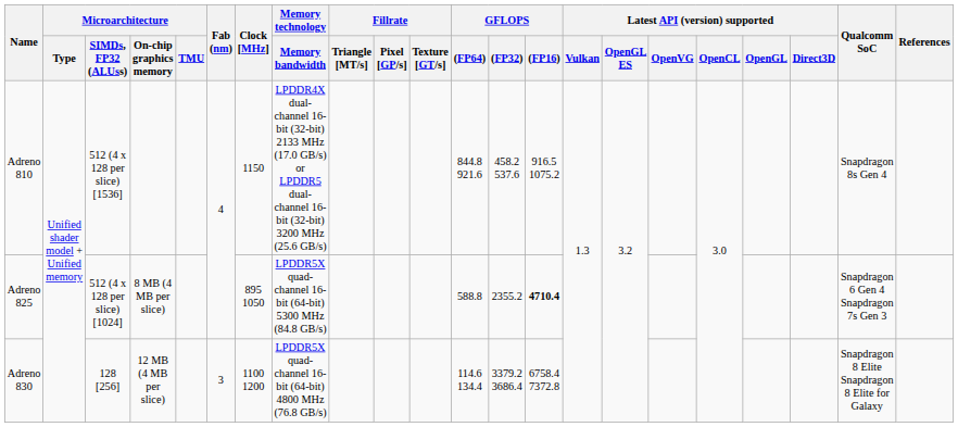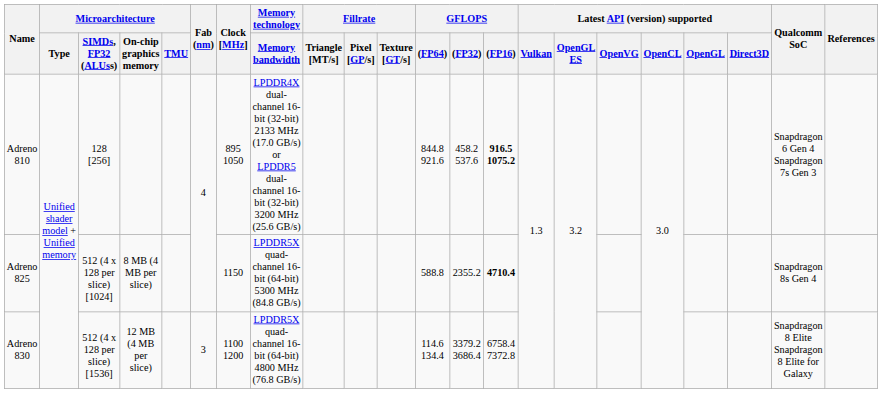Adreno 810 | Microarchitecture / SIMDs, FP32 (ALUss): 512 (4 x 128 per slice) [1536] -> 128 [256]
Adreno 810 | Clock [MHz]: 1150 -> 895 1050
Adreno 810 | GFLOPS / (FP16): normal -> bold
Adreno 810 | Qualcomm SoC: Snapdragon 8s Gen 4 -> Snapdragon 6 Gen 4 Snapdragon 7s Gen 3
Adreno 825 | Clock [MHz]: 895 1050 -> 1150
Adreno 825 | Qualcomm SoC: Snapdragon 6 Gen 4 Snapdragon 7s Gen 3 -> Snapdragon 8s Gen 4
Adreno 830 | Microarchitecture / SIMDs, FP32 (ALUss): 128 [256] -> 512 (4 x 128 per slice) [1536]
